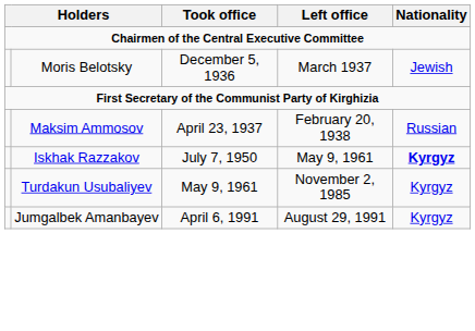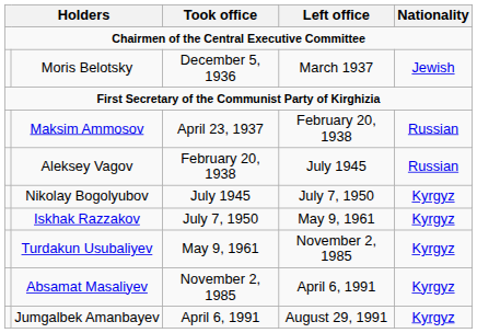+ row: Aleksey Vagov | February 20, 1938 | July 1945 | Russian
+ row: Nikolay Bogolyubov | July 1945 | July 7, 1950 | Kyrgyz
Iskhak Razzakov | Nationality: bold -> normal
+ row: Absamat Masaliyev | November 2, 1985 | April 6, 1991 | Kyrgyz
